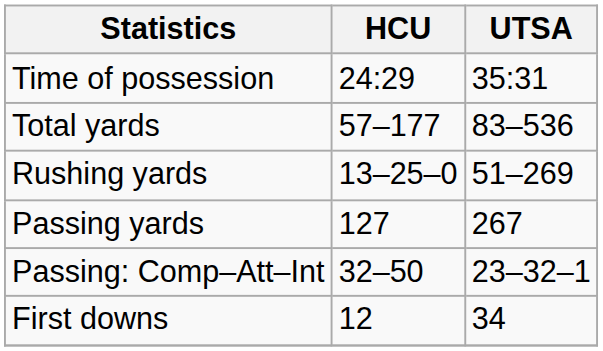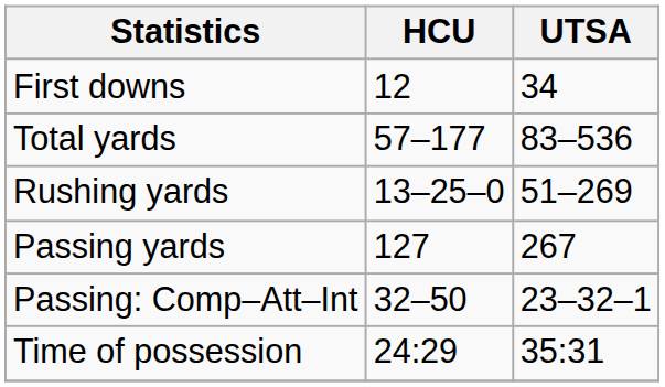rows swapped: First downs <-> Time of possession
